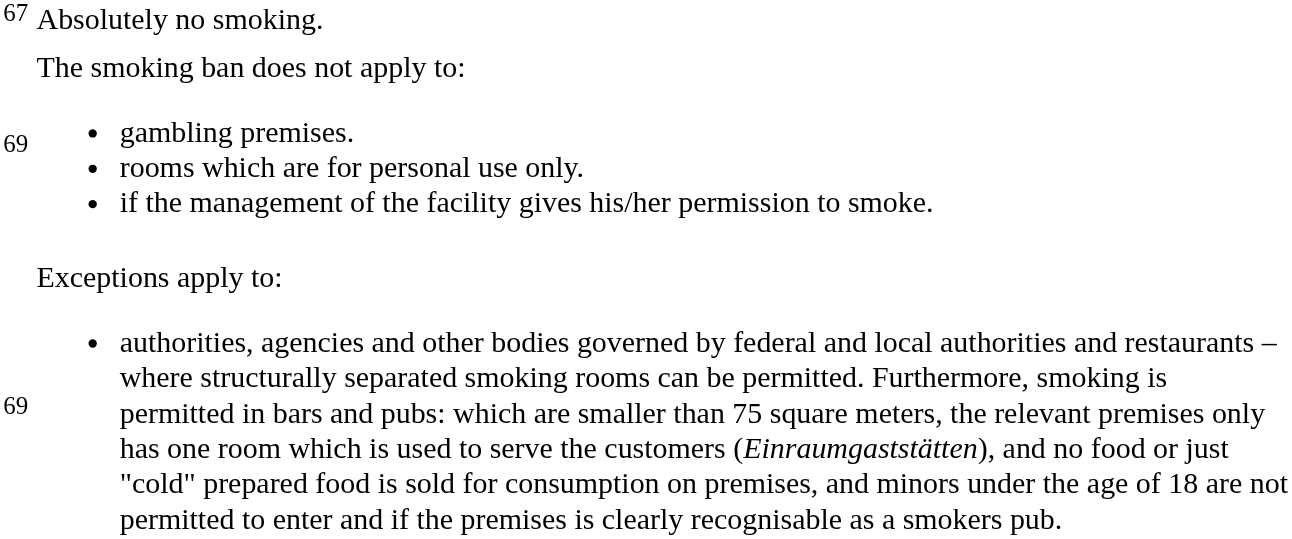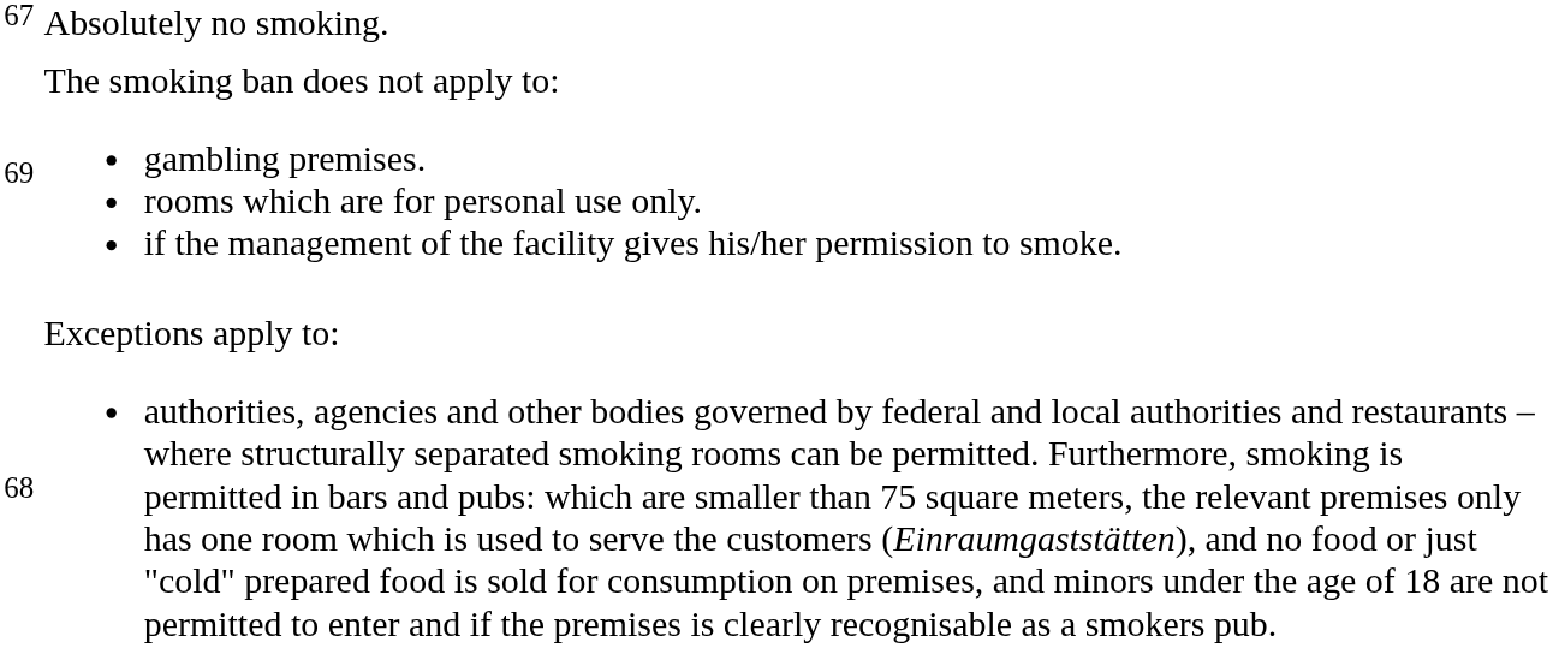row 3 | column 1: 69 -> 68
